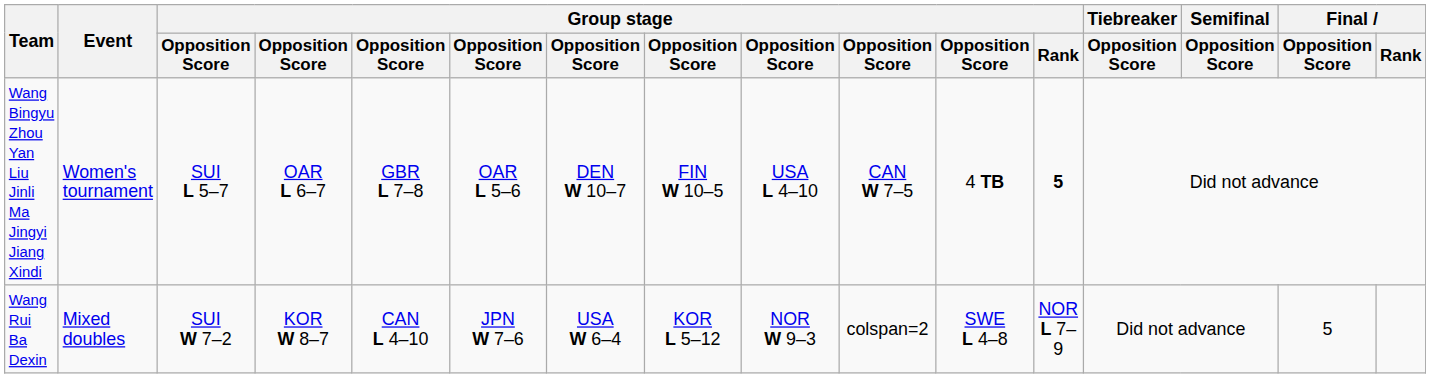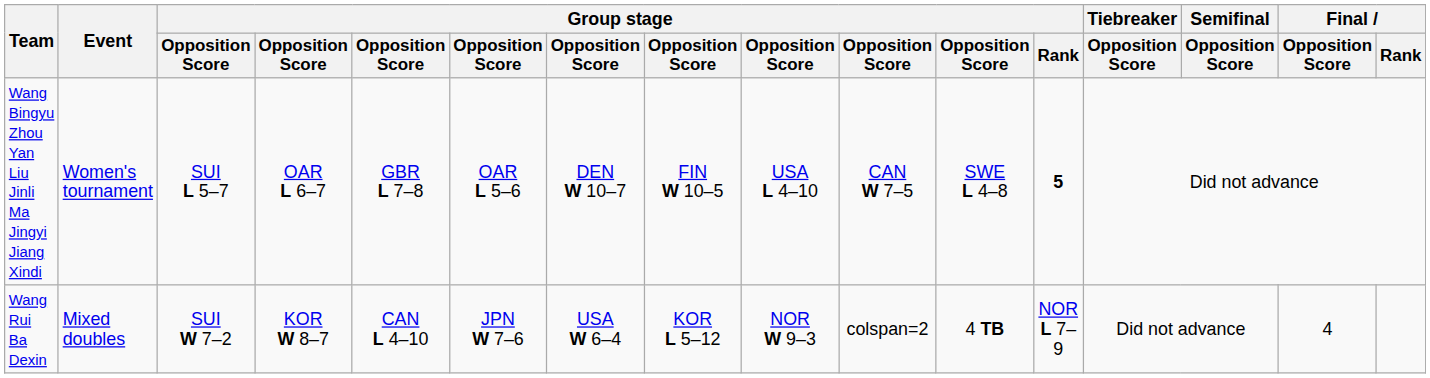Wang Bingyu Zhou Yan Liu Jinli Ma Jingyi Jiang Xindi | column 11: 4 TB -> SWE L 4–8
Wang Rui Ba Dexin | column 11: SWE L 4–8 -> 4 TB
Wang Rui Ba Dexin | Final / Opposition Score: 5 -> 4
